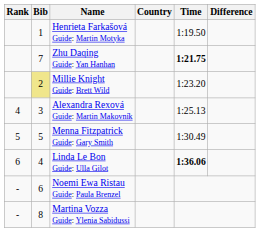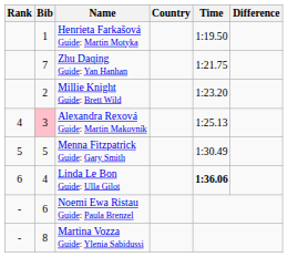Zhu Daqing Guide: Yan Hanhan | Time: bold -> normal
Millie Knight Guide: Brett Wild | Bib: khaki background -> no background
Alexandra Rexová Guide: Martin Makovník | Bib: no background -> pink background
